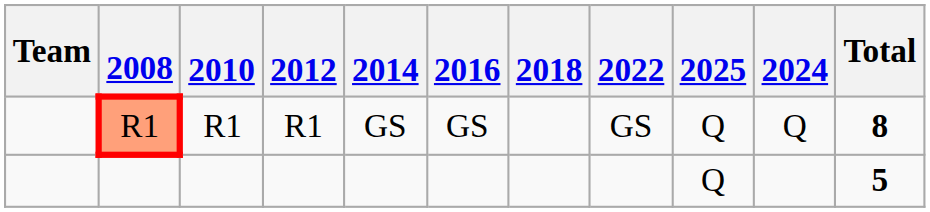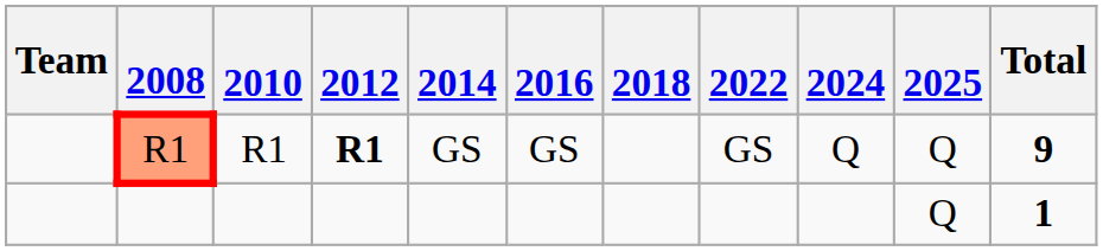columns swapped: 2024 <-> 2025
row 2 | 2012: normal -> bold
row 2 | Total: 8 -> 9
row 3 | Total: 5 -> 1
